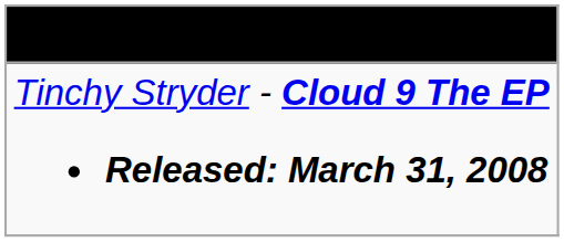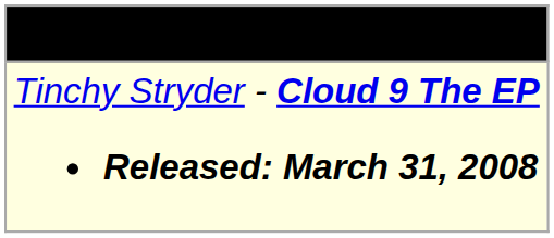row 2 | column 1: no background -> lightyellow background
